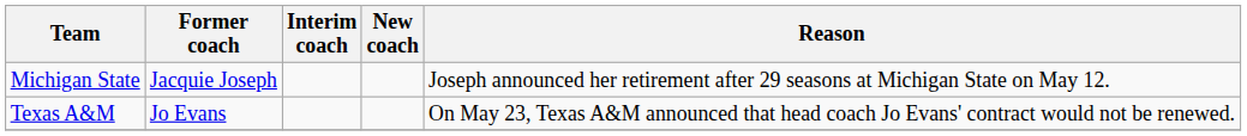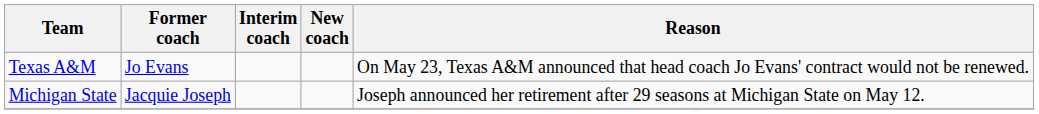rows swapped: Michigan State <-> Texas A&M
